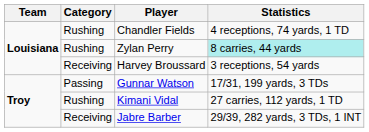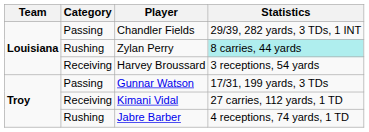Chandler Fields | Category: Rushing -> Passing
Chandler Fields | Statistics: 4 receptions, 74 yards, 1 TD -> 29/39, 282 yards, 3 TDs, 1 INT
Kimani Vidal | Category: Rushing -> Receiving
Jabre Barber | Category: Receiving -> Rushing
Jabre Barber | Statistics: 29/39, 282 yards, 3 TDs, 1 INT -> 4 receptions, 74 yards, 1 TD
